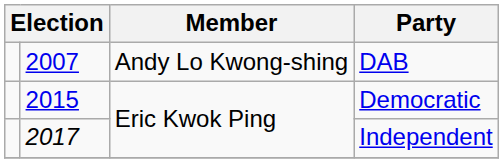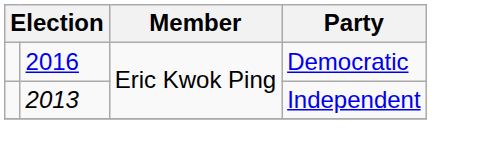- row: 2007 | Andy Lo Kwong-shing | DAB
Democratic | column 2: 2015 -> 2016
Independent | column 2: 2017 -> 2013
